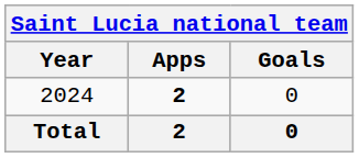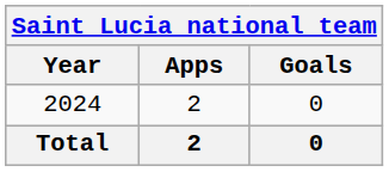2024 | Apps: bold -> normal
